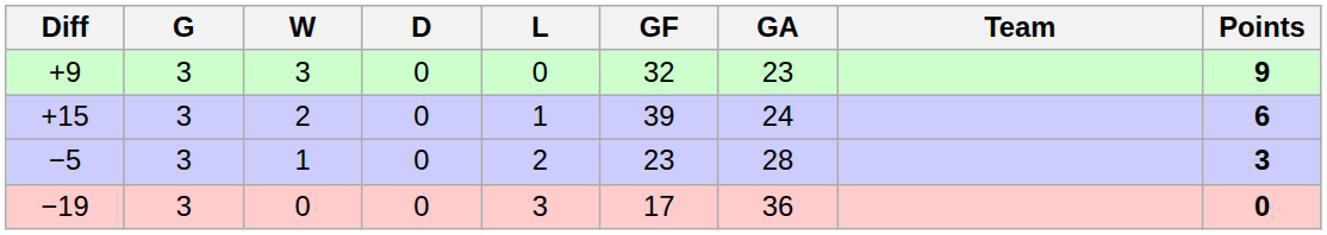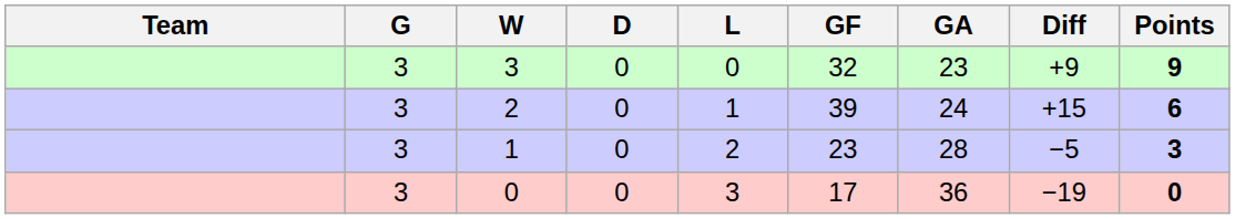columns swapped: Team <-> Diff
